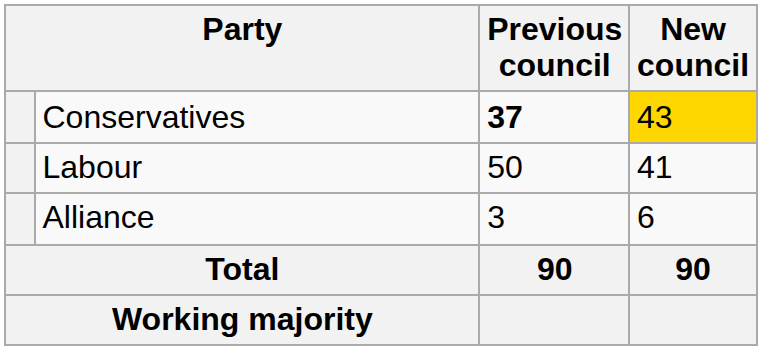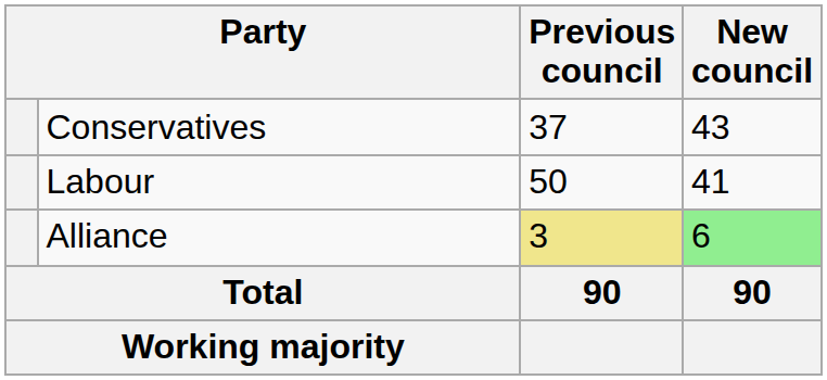Conservatives | Previous council: bold -> normal
Conservatives | New council: gold background -> no background
Alliance | Previous council: no background -> khaki background
Alliance | New council: no background -> lightgreen background
